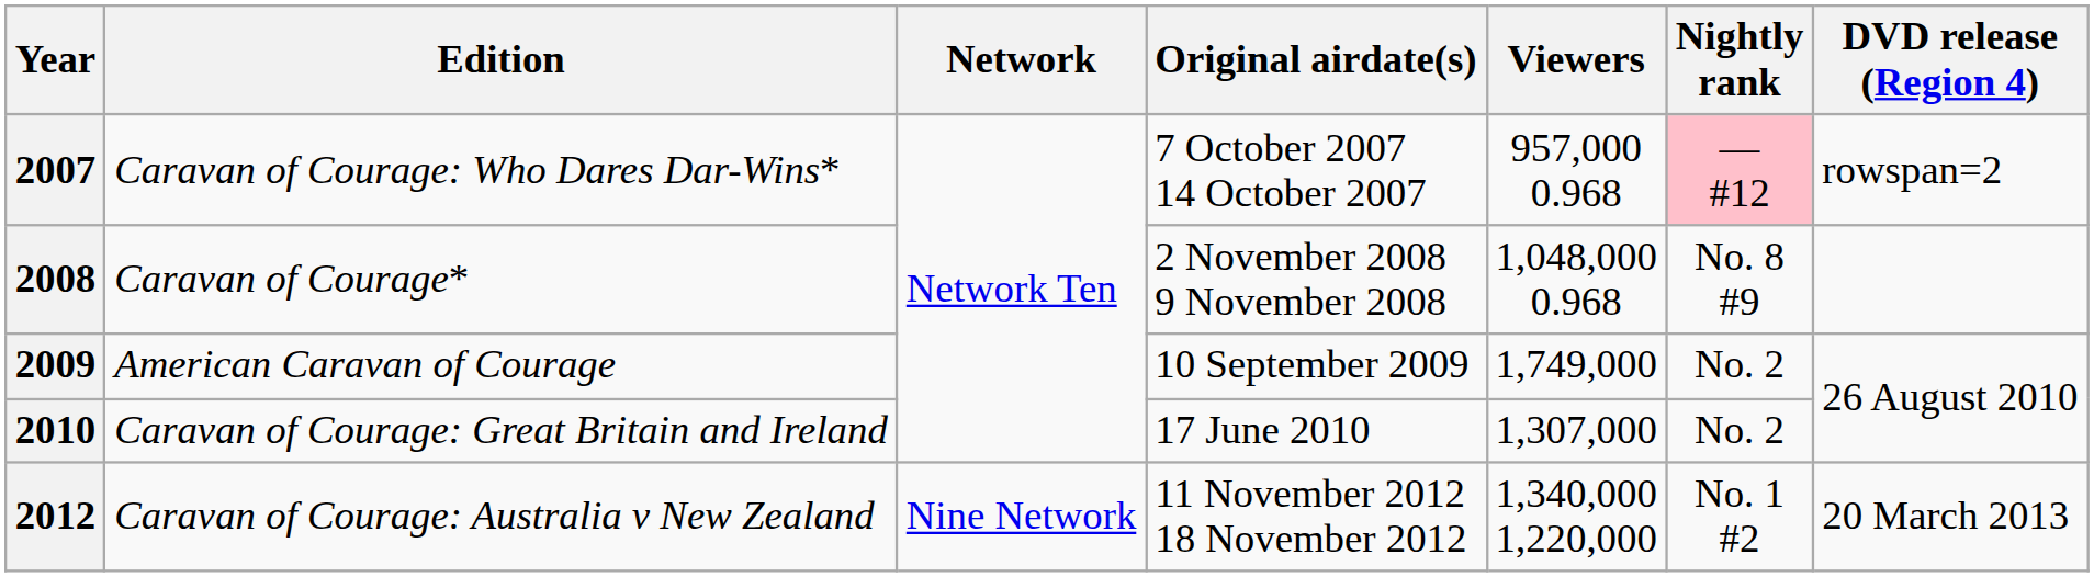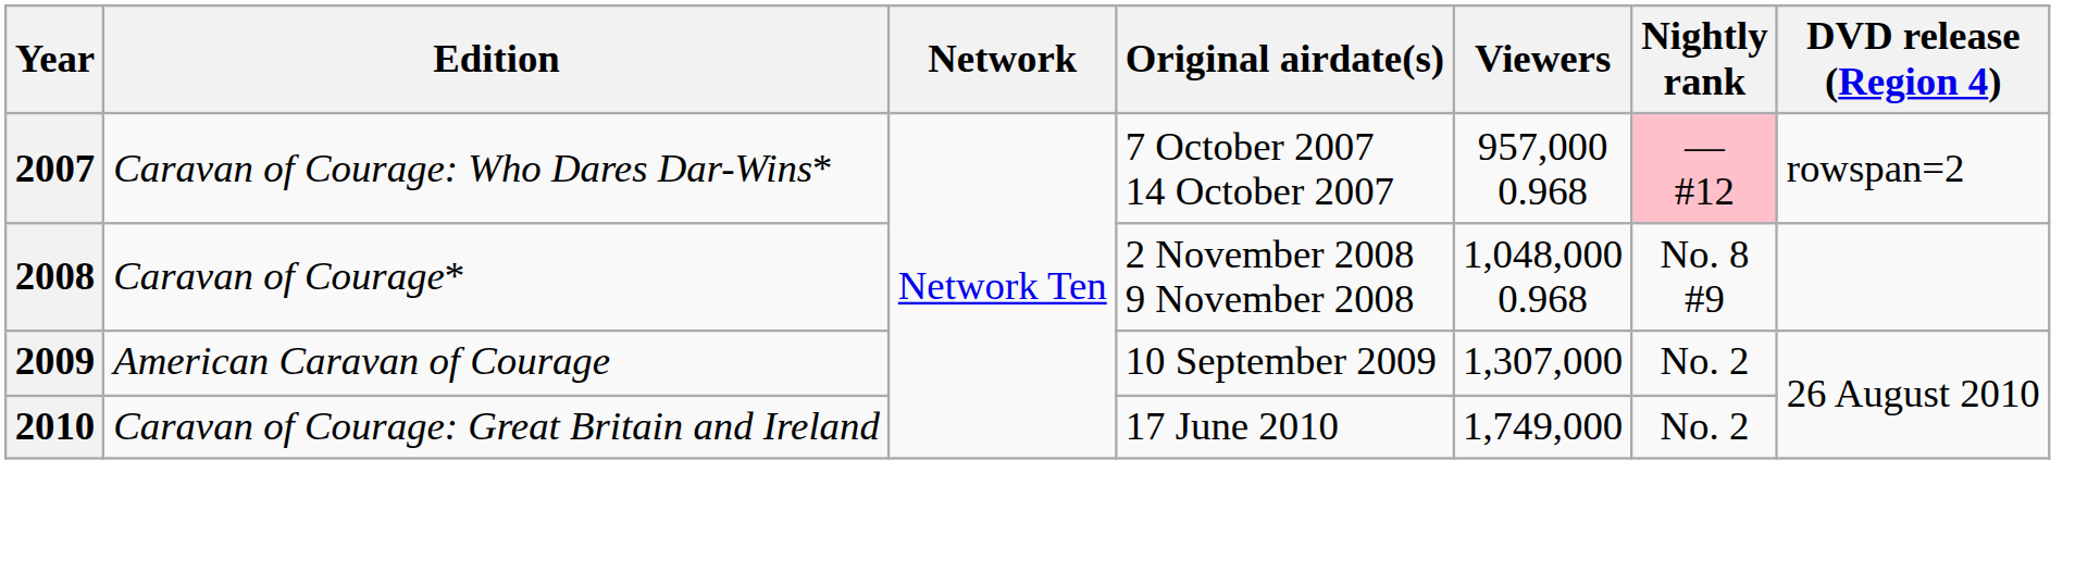2009 | Viewers: 1,749,000 -> 1,307,000
2010 | Viewers: 1,307,000 -> 1,749,000
- row: 2012 | Caravan of Courage: Australia v New Zealand | Nine Network | 11 November 2012 18 November 2012 | 1,340,000 1,220,000 | No. 1 #2 | 20 March 2013
